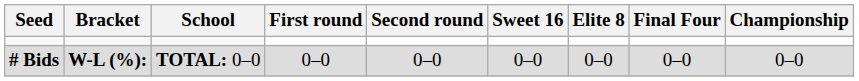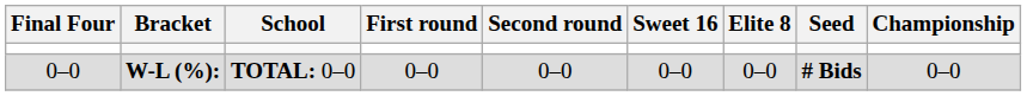columns swapped: Seed <-> Final Four
